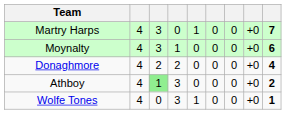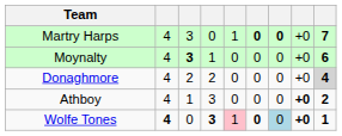Martry Harps | column 6: normal -> bold
Martry Harps | column 7: normal -> bold
Moynalty | column 3: normal -> bold
Donaghmore | column 9: no background -> lightgrey background
Athboy | column 3: lightgreen background -> no background
Athboy | column 8: normal -> bold
Wolfe Tones | column 2: normal -> bold
Wolfe Tones | column 4: normal -> bold
Wolfe Tones | column 5: no background -> pink background
Wolfe Tones | column 6: normal -> bold
Wolfe Tones | column 7: no background -> lightblue background
Wolfe Tones | column 8: normal -> bold
